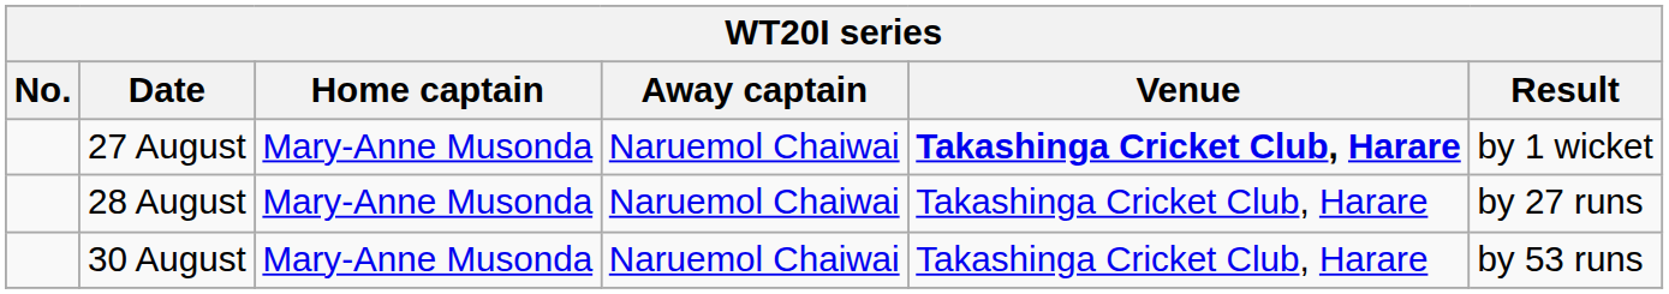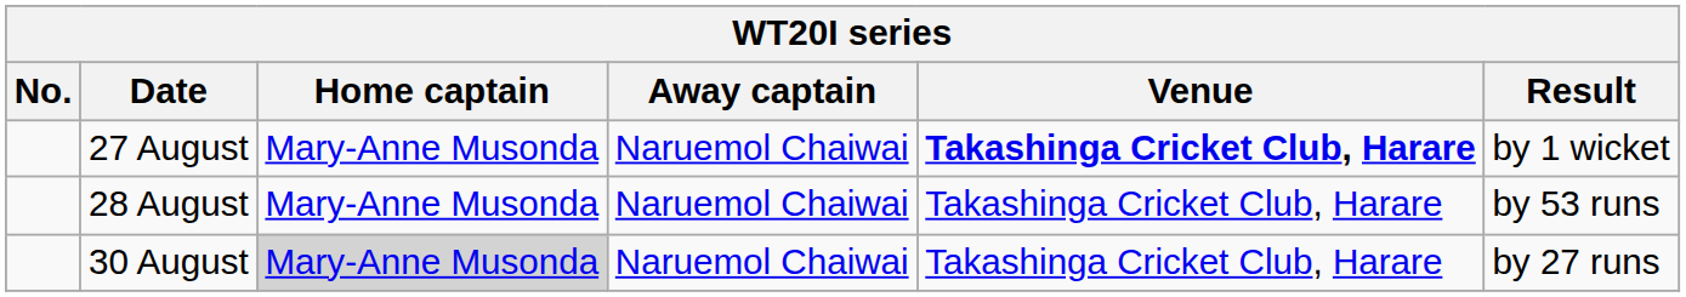28 August | Result: by 27 runs -> by 53 runs
30 August | Home captain: no background -> lightgrey background
30 August | Result: by 53 runs -> by 27 runs
